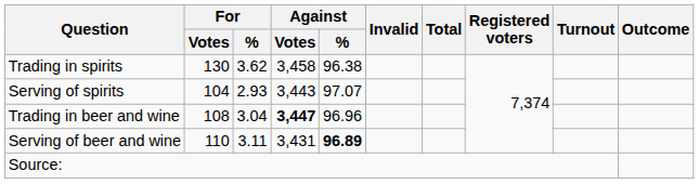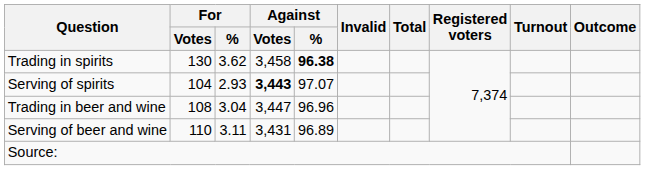Trading in spirits | Against / %: normal -> bold
Serving of spirits | Against / Votes: normal -> bold
Trading in beer and wine | Against / Votes: bold -> normal
Serving of beer and wine | Against / %: bold -> normal
